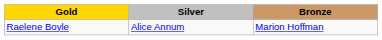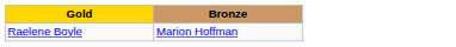- column: Silver | Alice Annum
